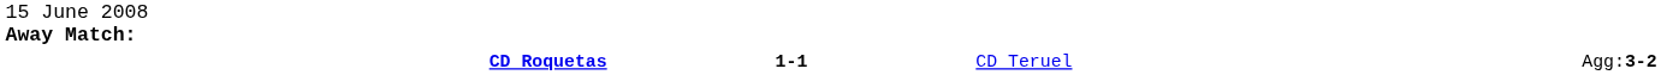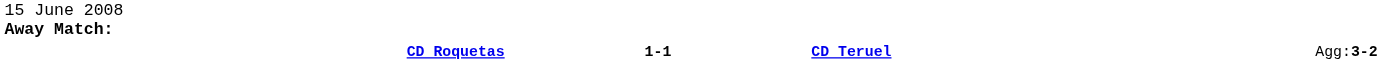CD Roquetas | column 3: normal -> bold
